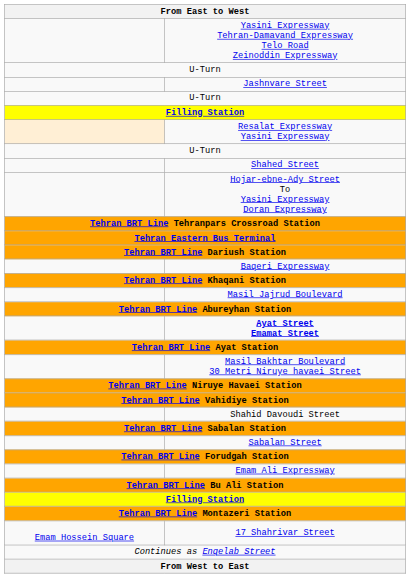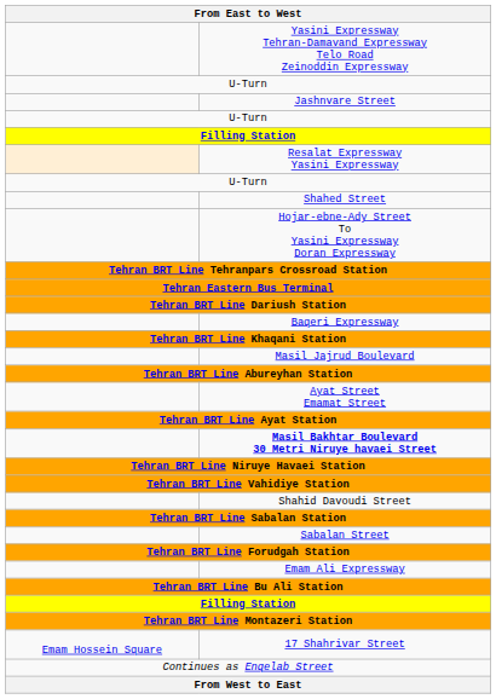Ayat Street Emamat Street | column 2: bold -> normal
Masil Bakhtar Boulevard 30 Metri Niruye havaei Street | column 2: normal -> bold
